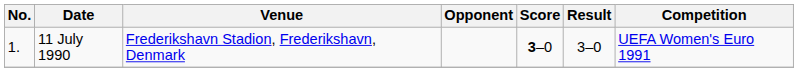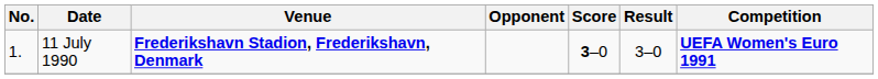11 July 1990 | Venue: normal -> bold
11 July 1990 | Competition: normal -> bold
